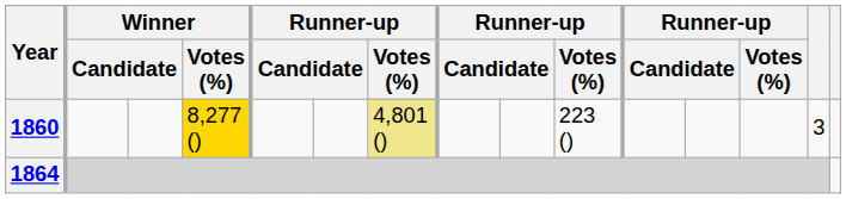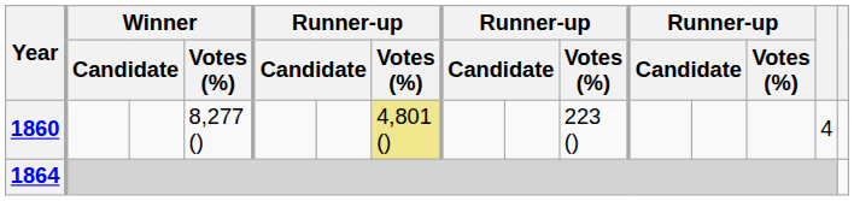1860 | Winner / Votes (%): gold background -> no background
1860 | column 14: 3 -> 4
